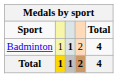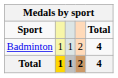Badminton | column 3: bold -> normal
